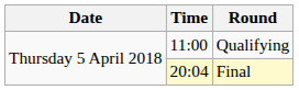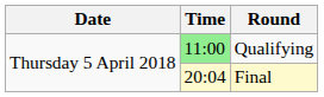Qualifying | Time: no background -> lightgreen background
